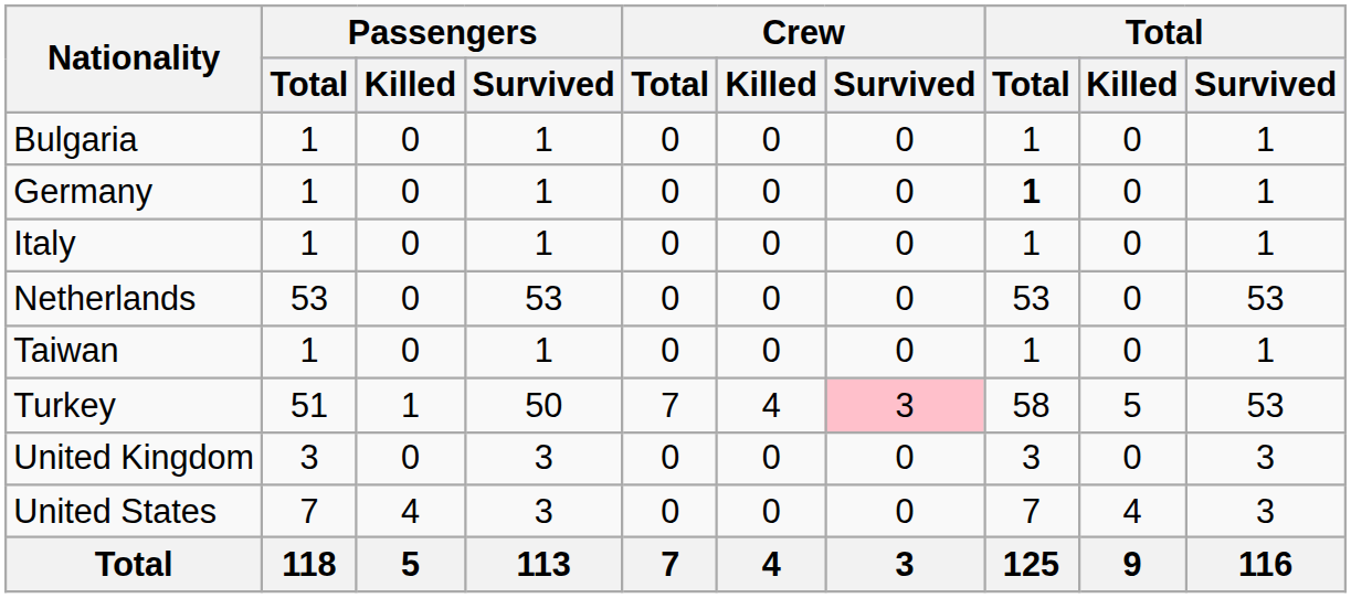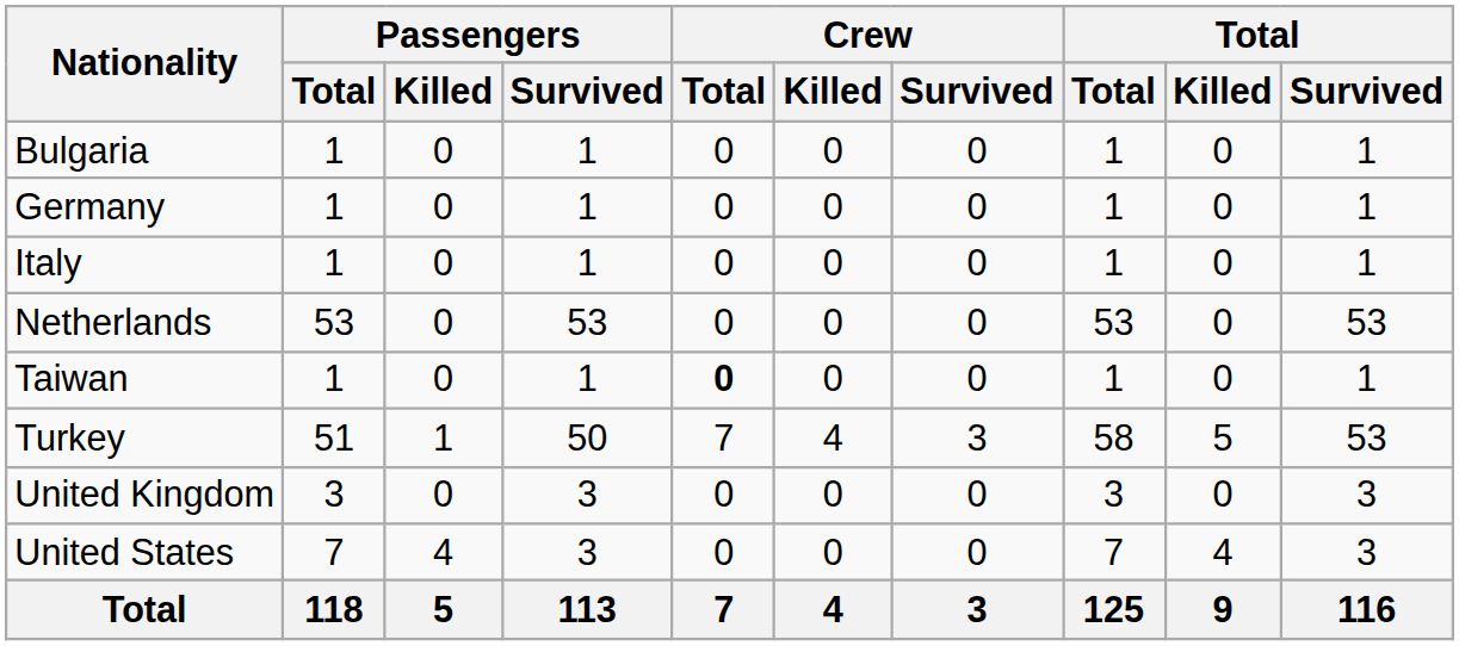Germany | Total: bold -> normal
Taiwan | Crew / Total: normal -> bold
Turkey | Crew / Survived: pink background -> no background
